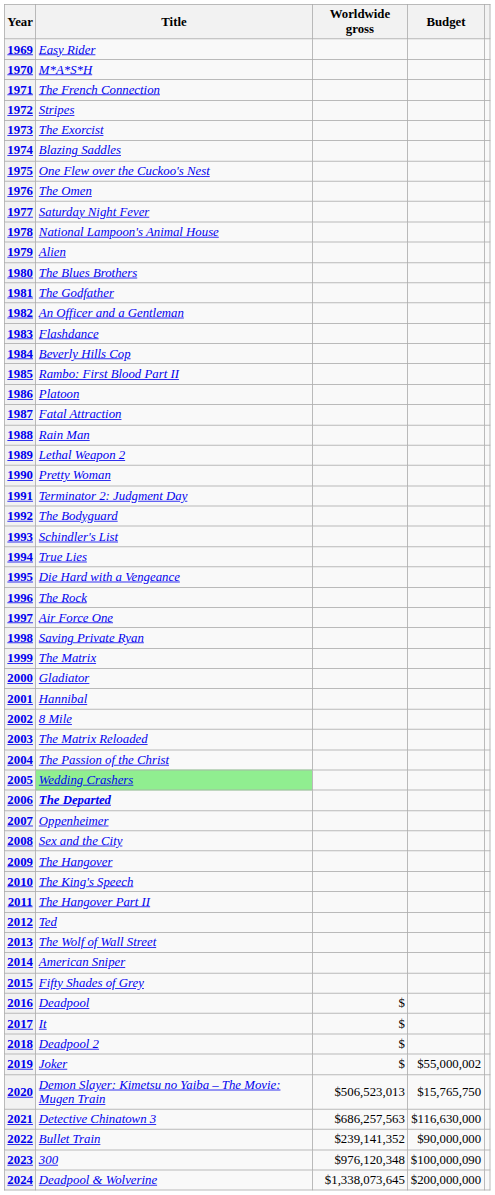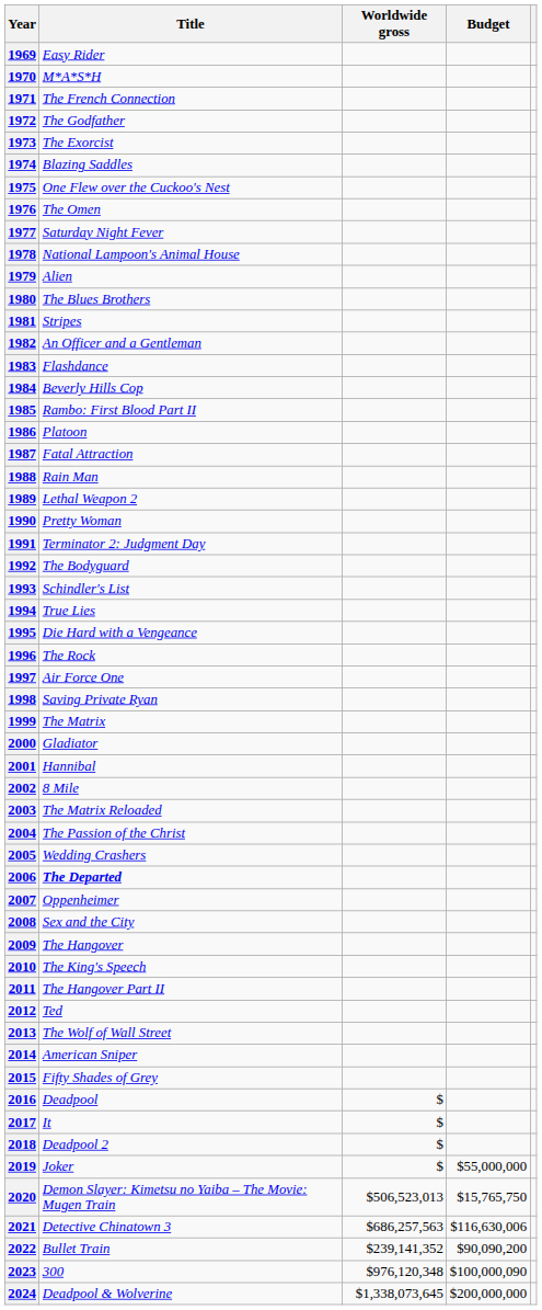1972 | Title: Stripes -> The Godfather
1981 | Title: The Godfather -> Stripes
2005 | Title: lightgreen background -> no background
2019 | Budget: $55,000,002 -> $55,000,000
2021 | Budget: $116,630,000 -> $116,630,006
2022 | Budget: $90,000,000 -> $90,090,200
